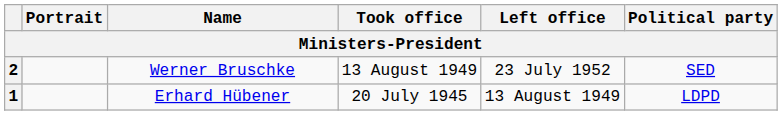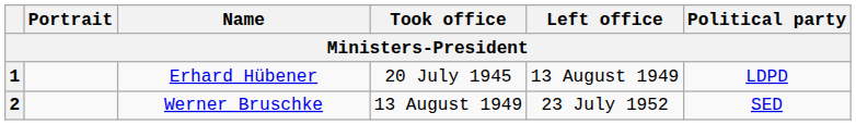rows swapped: 1 <-> 2
